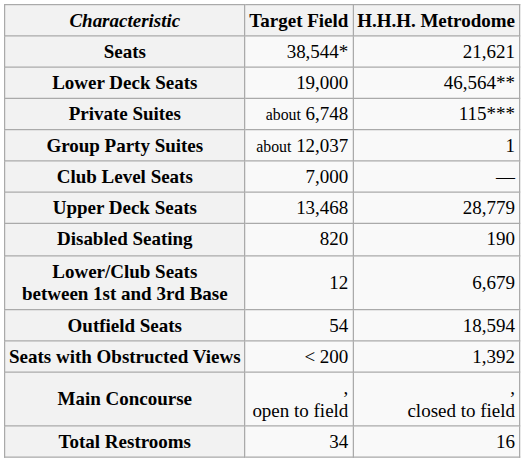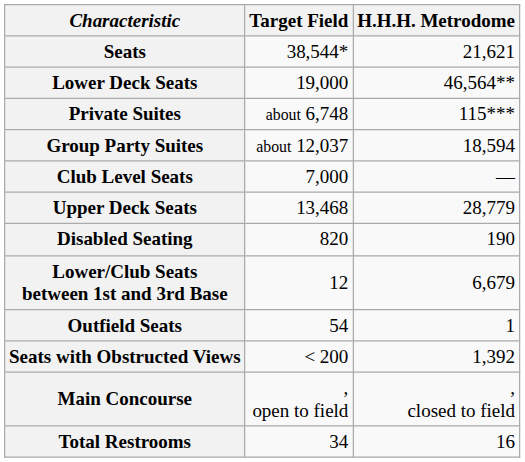Group Party Suites | H.H.H. Metrodome: 1 -> 18,594
Outfield Seats | H.H.H. Metrodome: 18,594 -> 1
